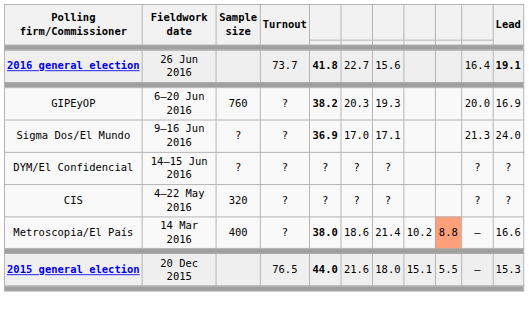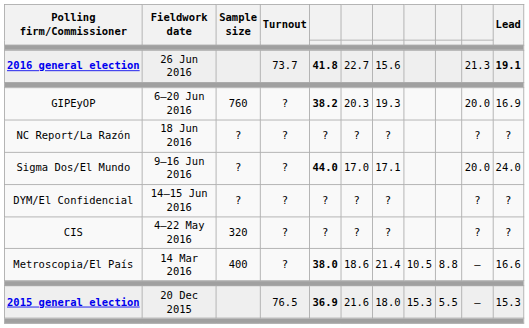2016 general election | column 10: 16.4 -> 21.3
+ row: NC Report/La Razón | 18 Jun 2016 | ? | ? | ? | ? | ? | ? | ?
Sigma Dos/El Mundo | column 5: 36.9 -> 44.0
Sigma Dos/El Mundo | column 10: 21.3 -> 20.0
Metroscopia/El País | column 8: 10.2 -> 10.5
Metroscopia/El País | column 9: lightsalmon background -> no background
2015 general election | column 5: 44.0 -> 36.9
2015 general election | column 8: 15.1 -> 15.3
